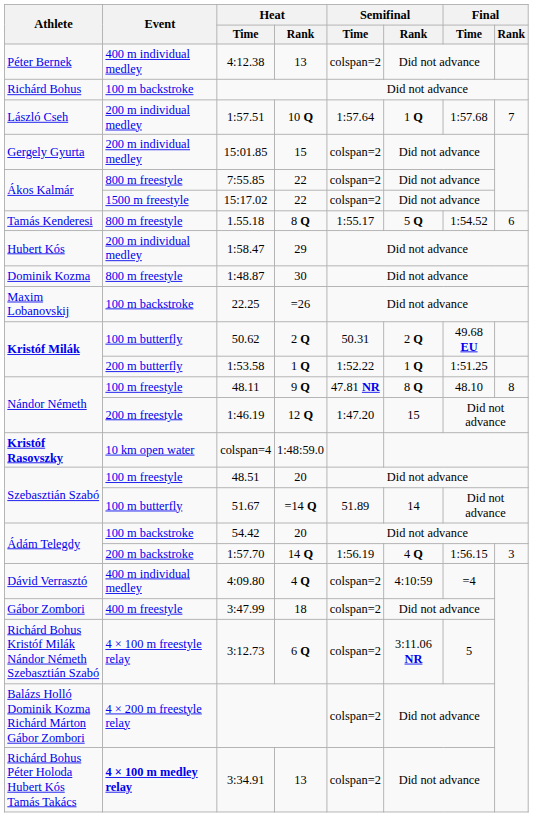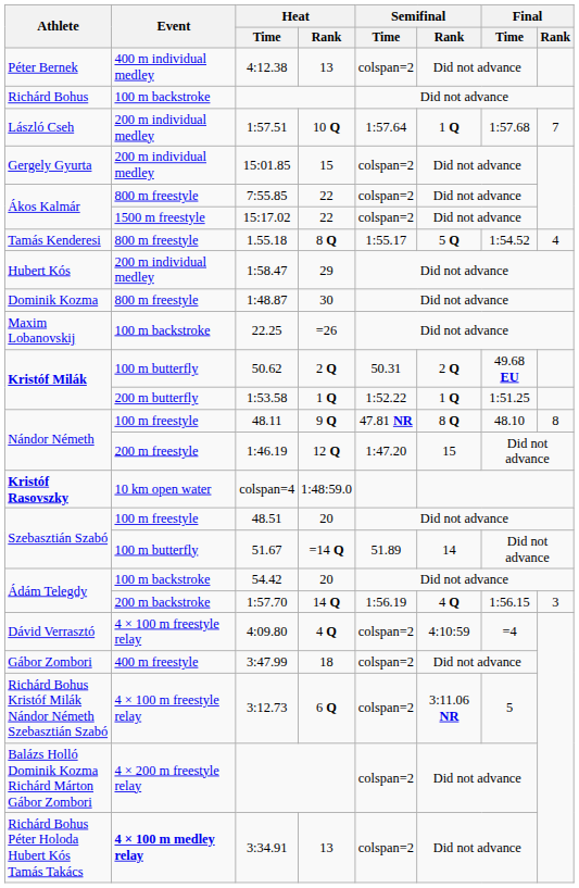1.55.18 | Final / Rank: 6 -> 4
4:09.80 | Event: 400 m individual medley -> 4 × 100 m freestyle relay
